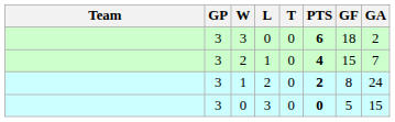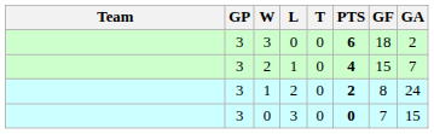row 5 | GF: 5 -> 7
